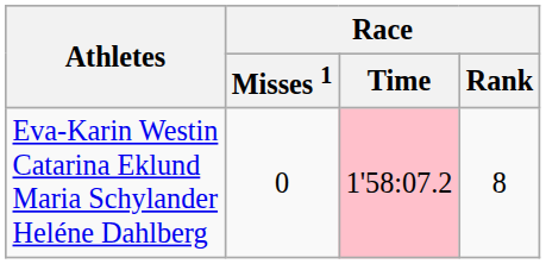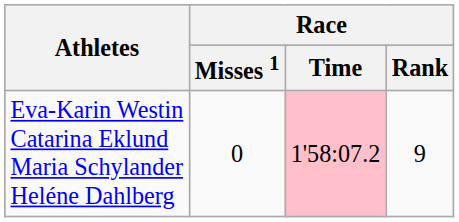row 3 | Race / Rank: 8 -> 9
